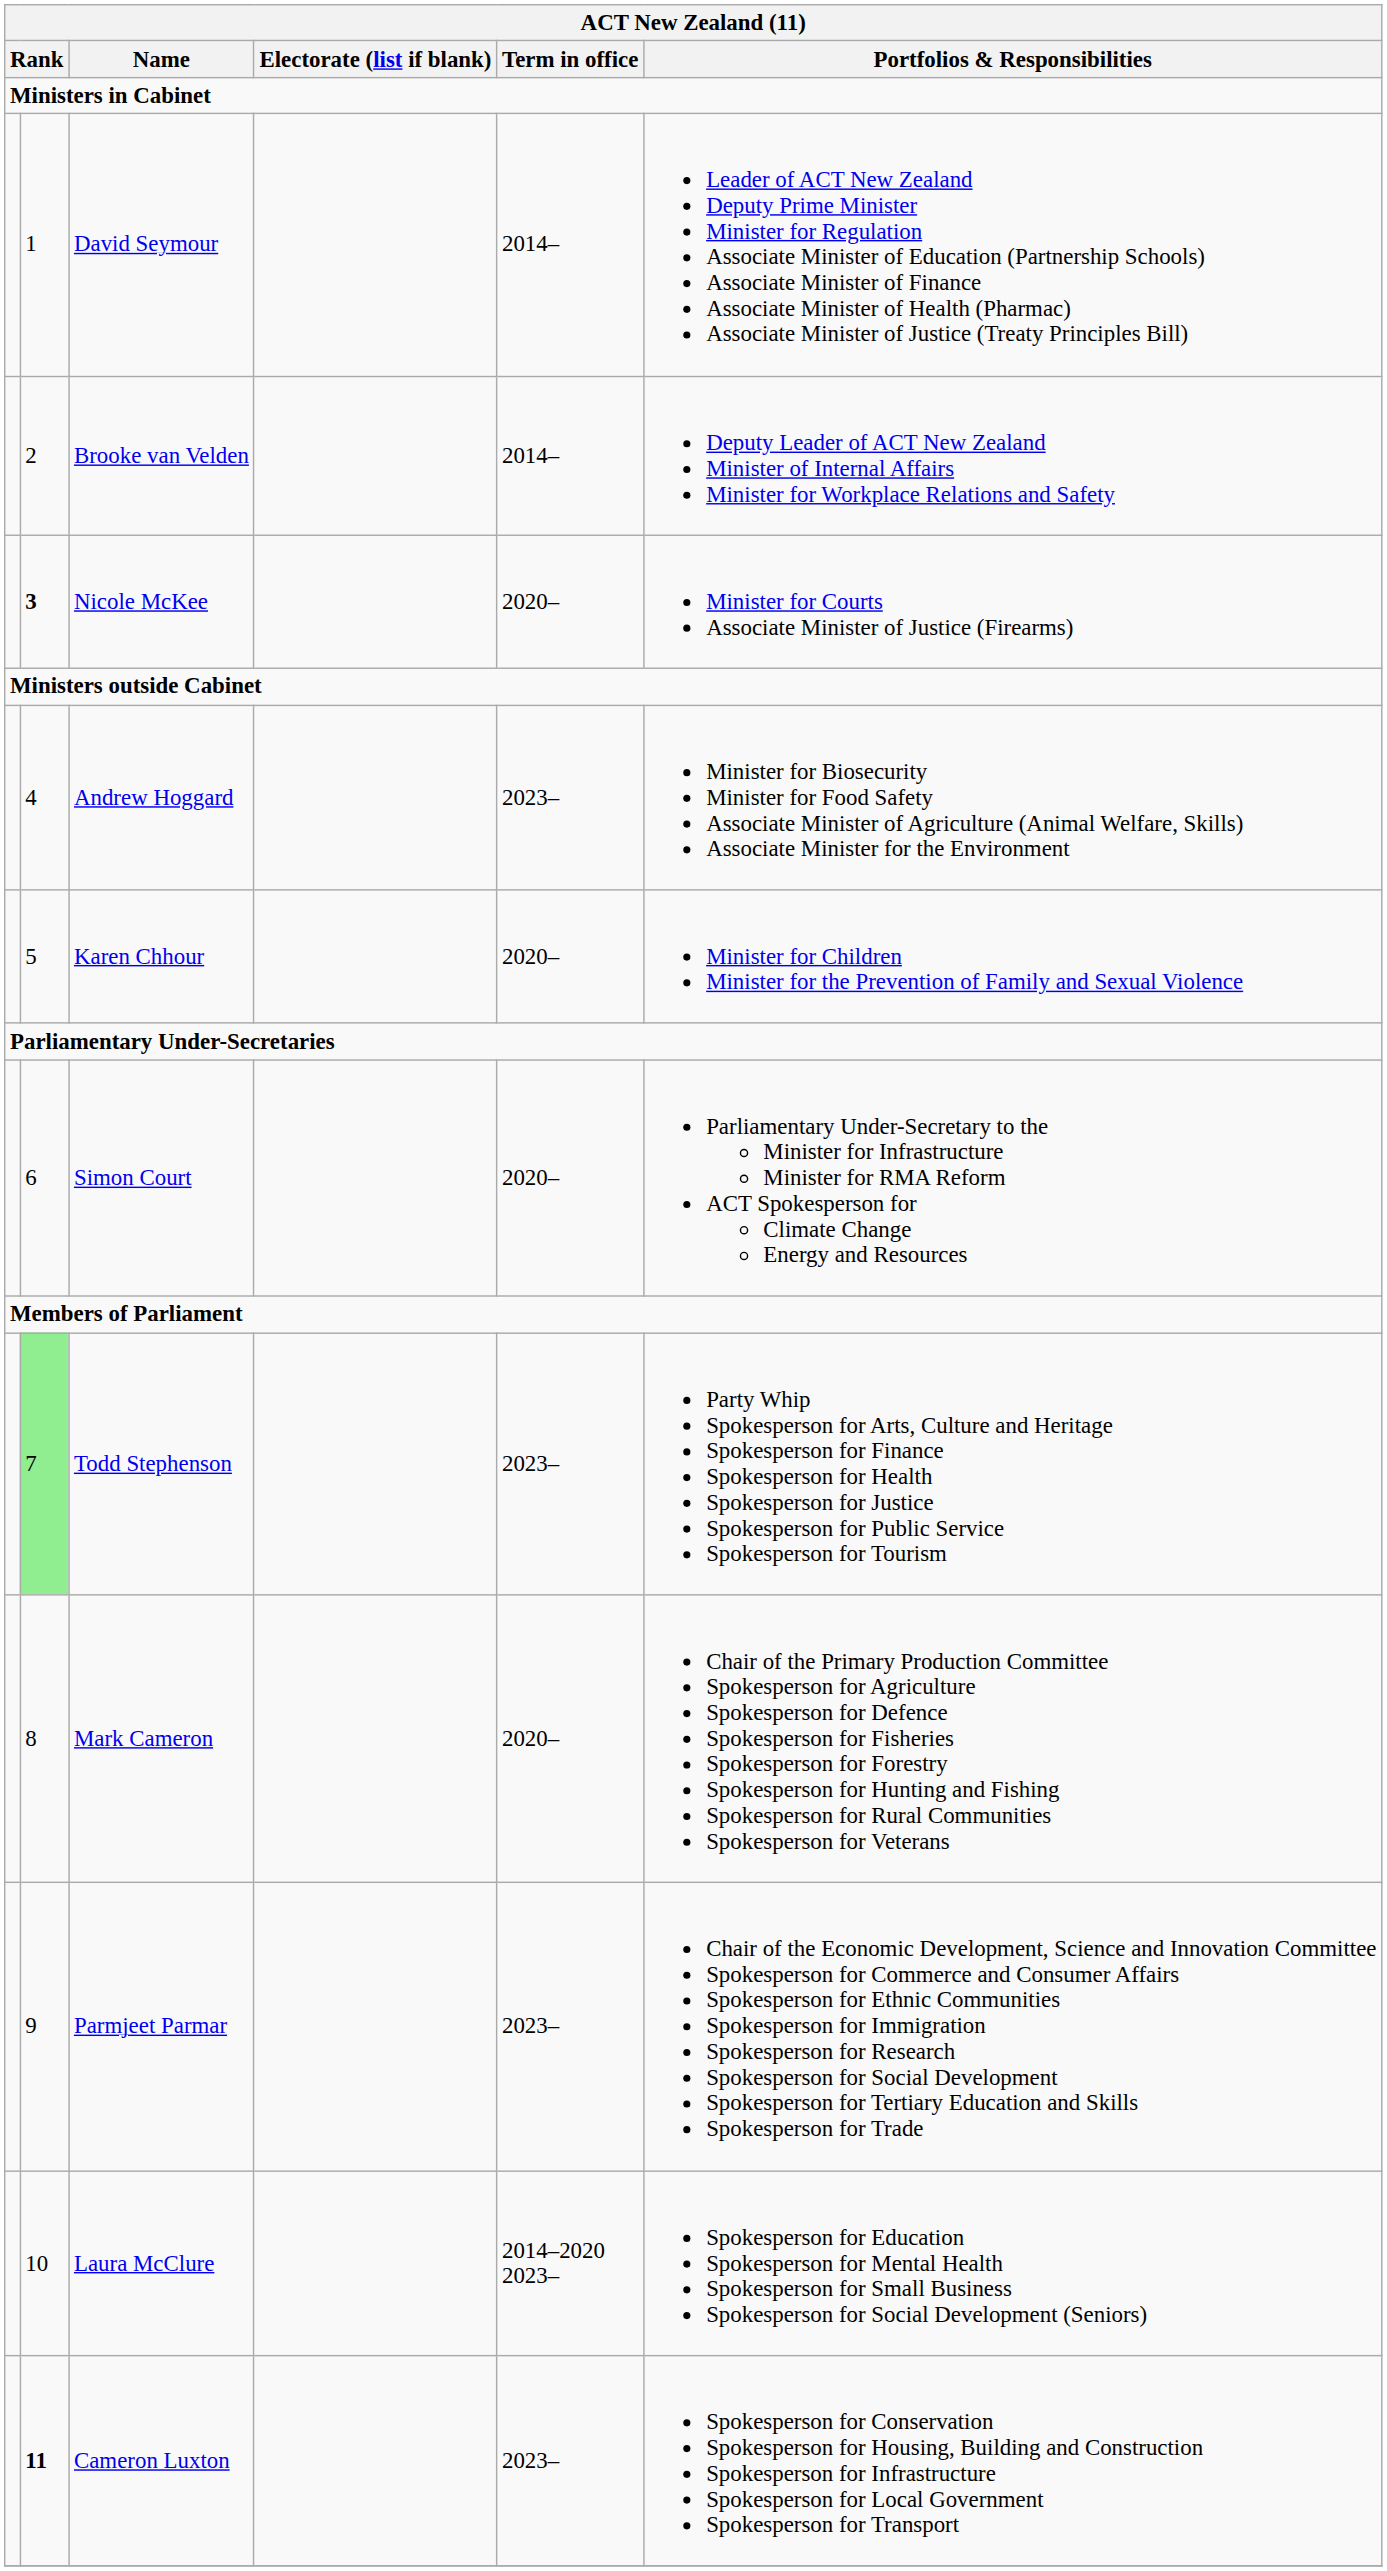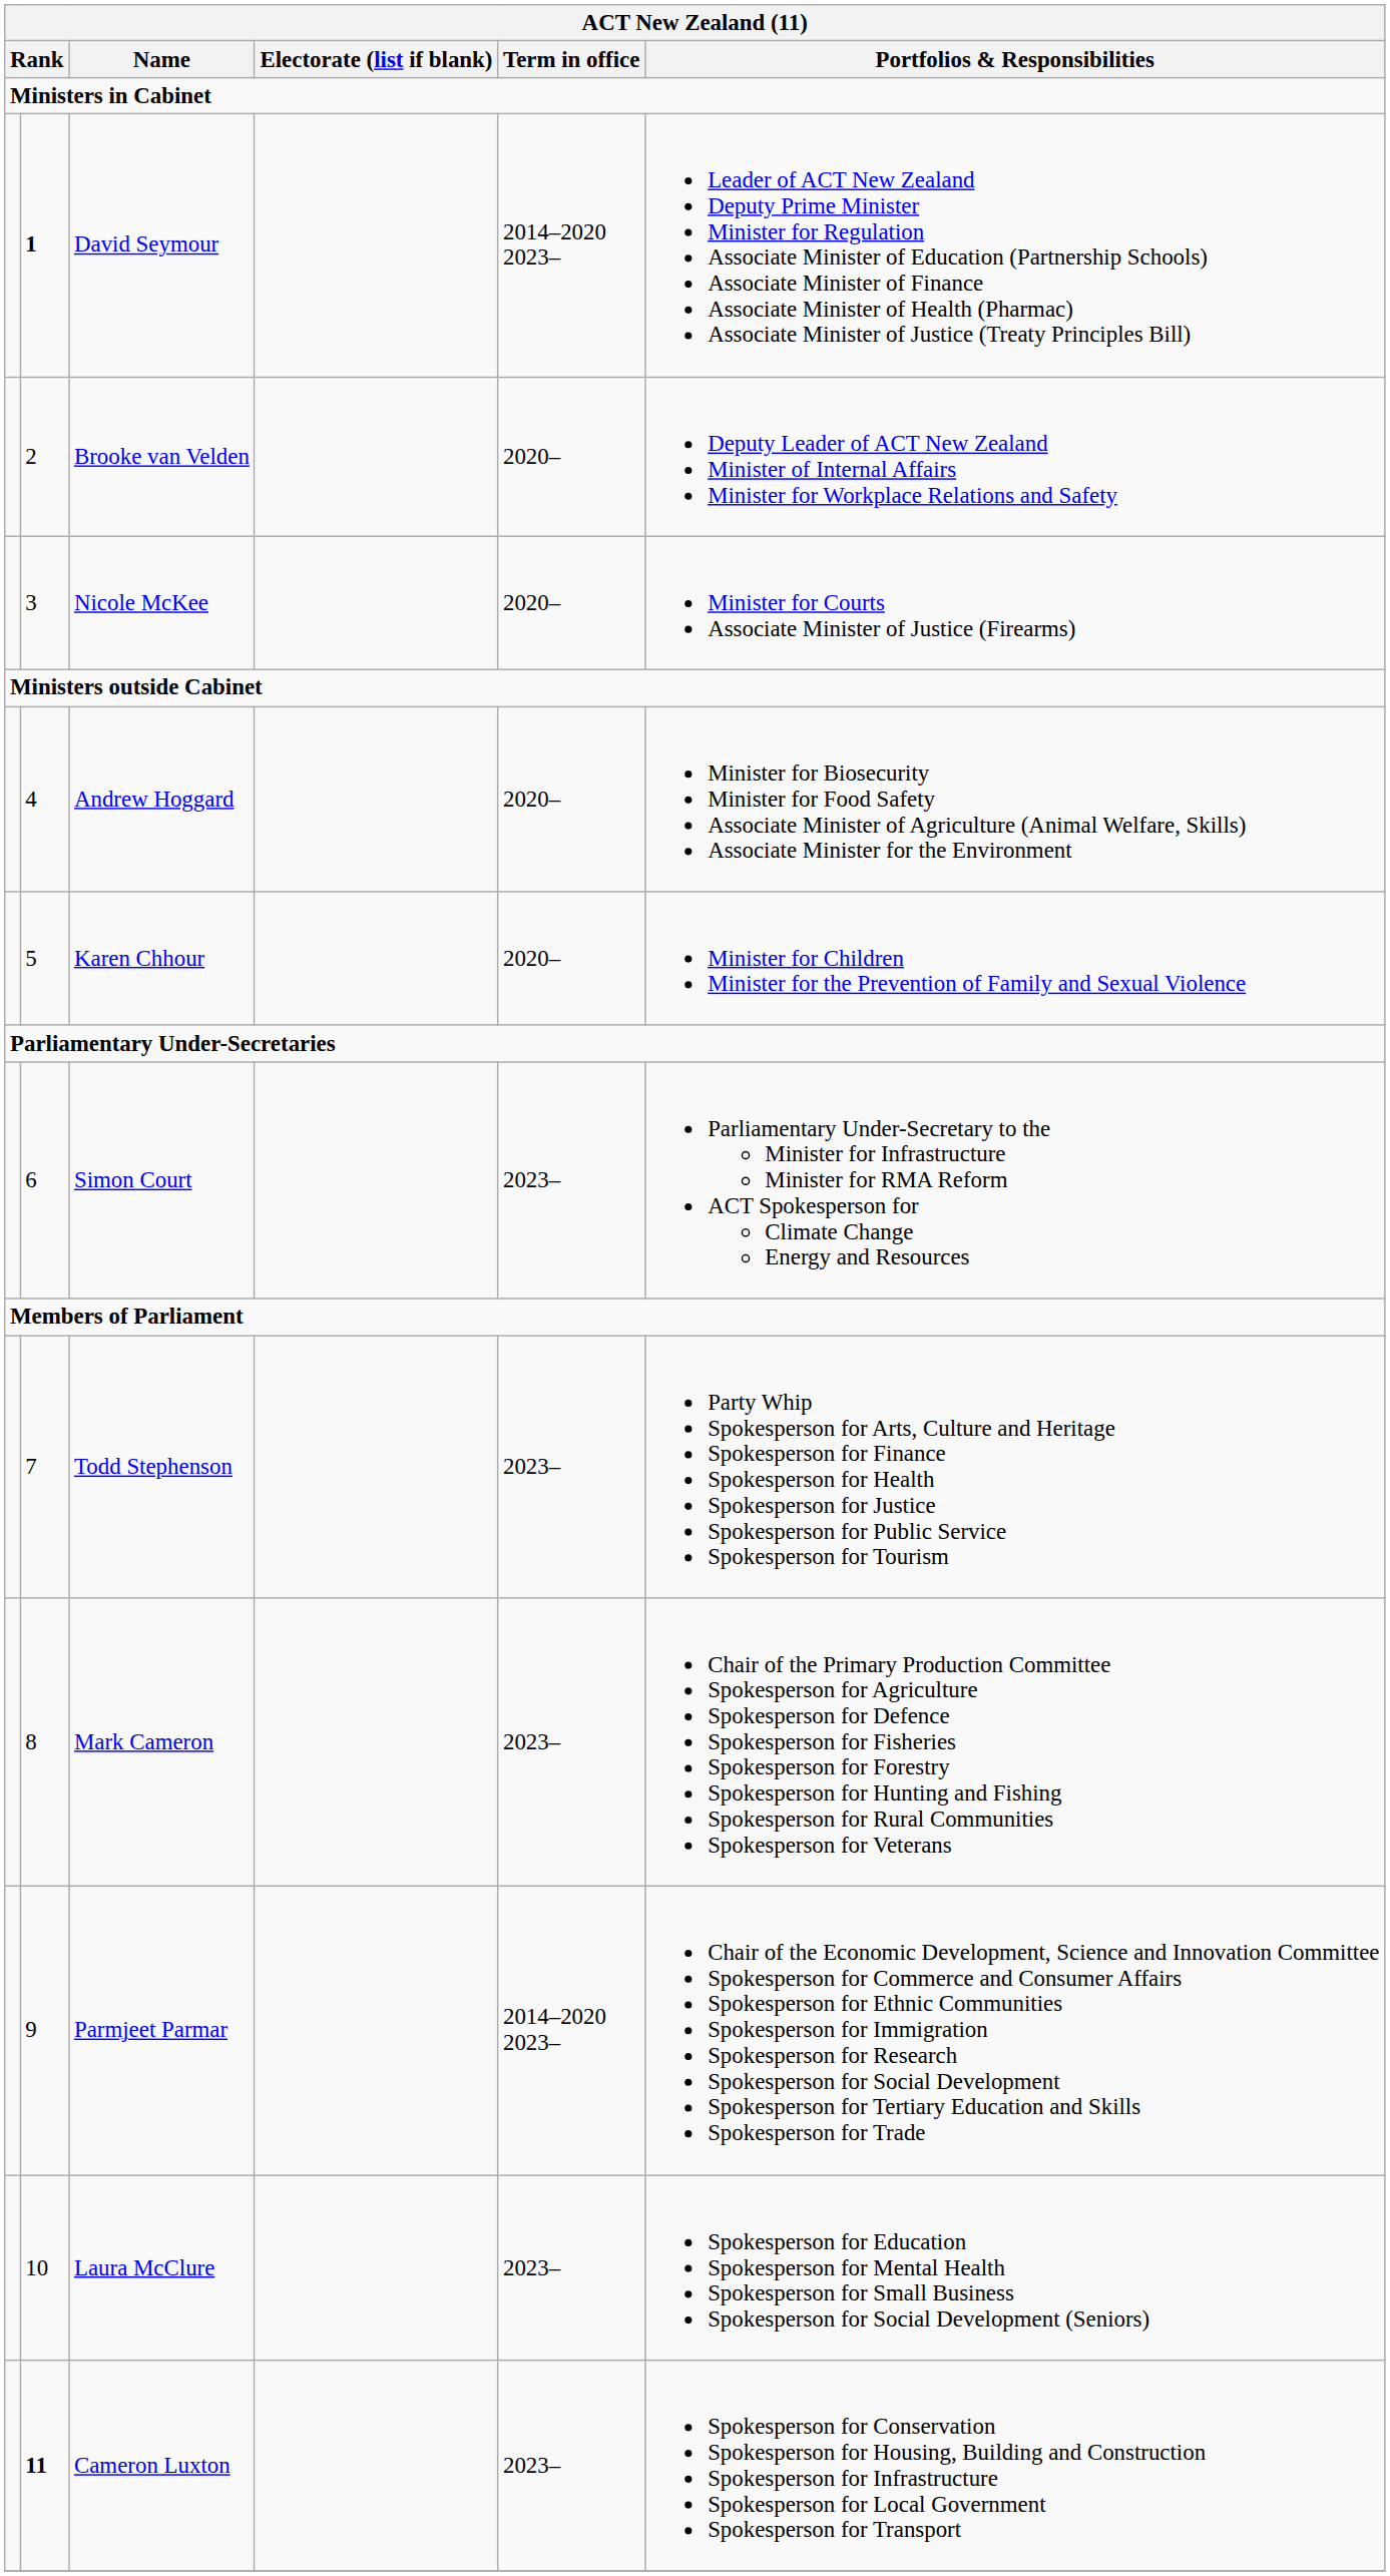David Seymour | column 2: normal -> bold
David Seymour | Term in office: 2014– -> 2014–2020 2023–
Brooke van Velden | Term in office: 2014– -> 2020–
Nicole McKee | column 2: bold -> normal
Andrew Hoggard | Term in office: 2023– -> 2020–
Simon Court | Term in office: 2020– -> 2023–
Todd Stephenson | column 2: lightgreen background -> no background
Mark Cameron | Term in office: 2020– -> 2023–
Parmjeet Parmar | Term in office: 2023– -> 2014–2020 2023–
Laura McClure | Term in office: 2014–2020 2023– -> 2023–
